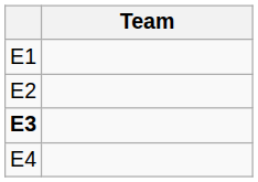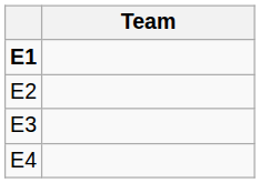E1 | column 1: normal -> bold
E3 | column 1: bold -> normal
